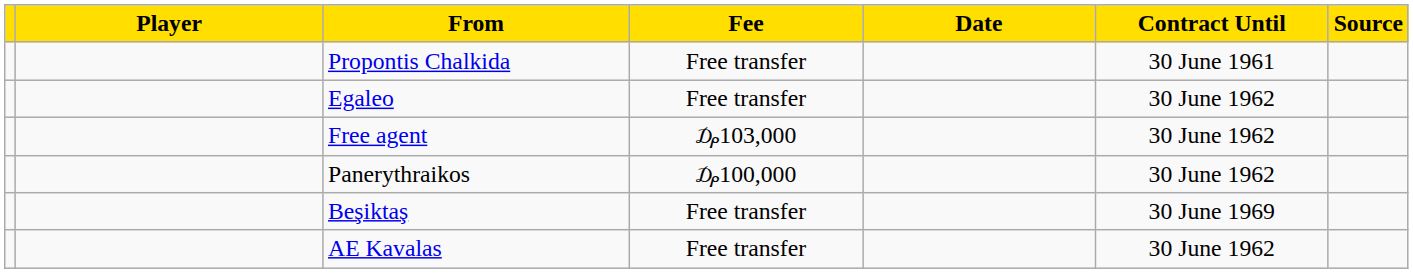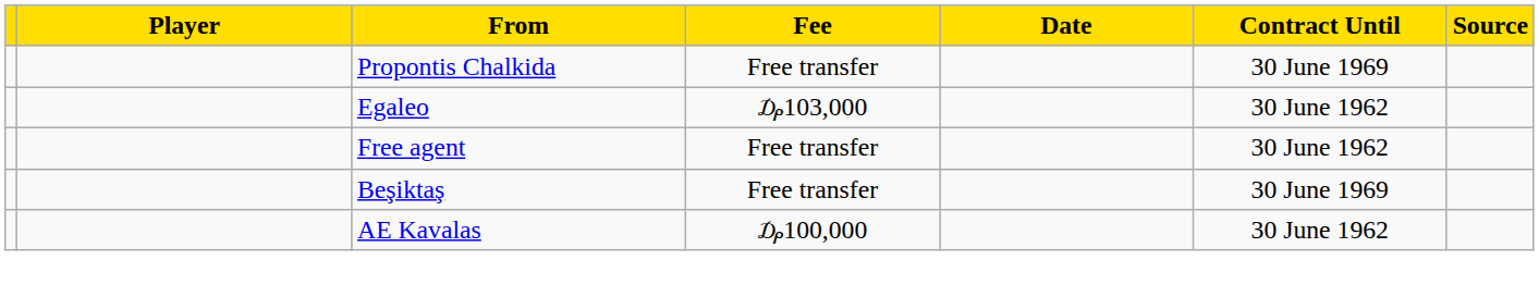Propontis Chalkida | Contract Until: 30 June 1961 -> 30 June 1969
Egaleo | Fee: Free transfer -> ₯103,000
Free agent | Fee: ₯103,000 -> Free transfer
- row: Panerythraikos | ₯100,000 | 30 June 1962
AE Kavalas | Fee: Free transfer -> ₯100,000
